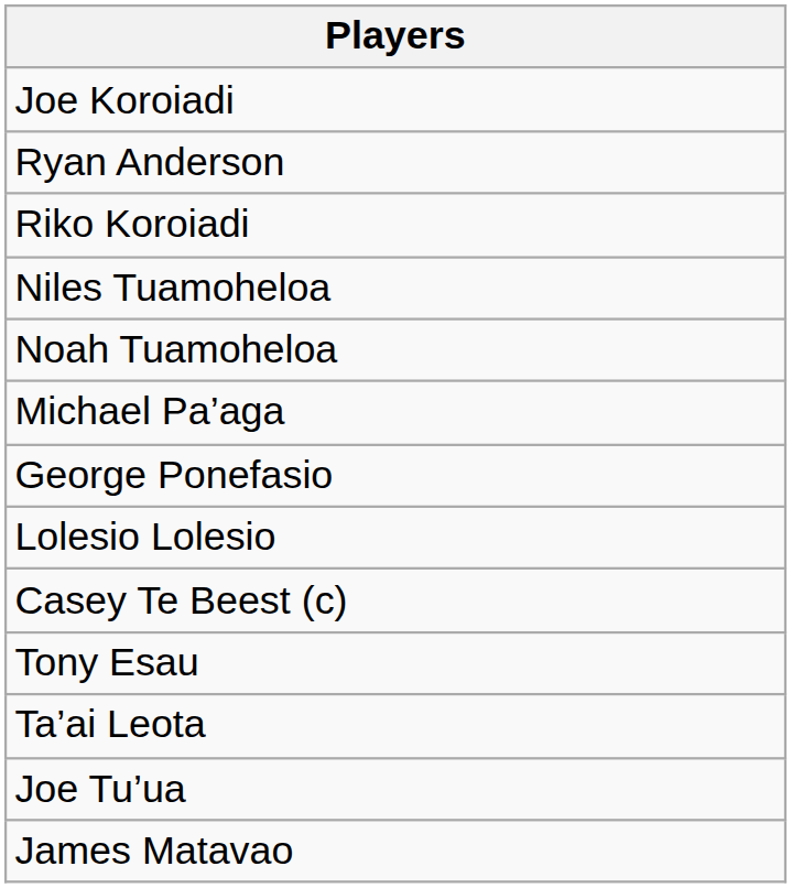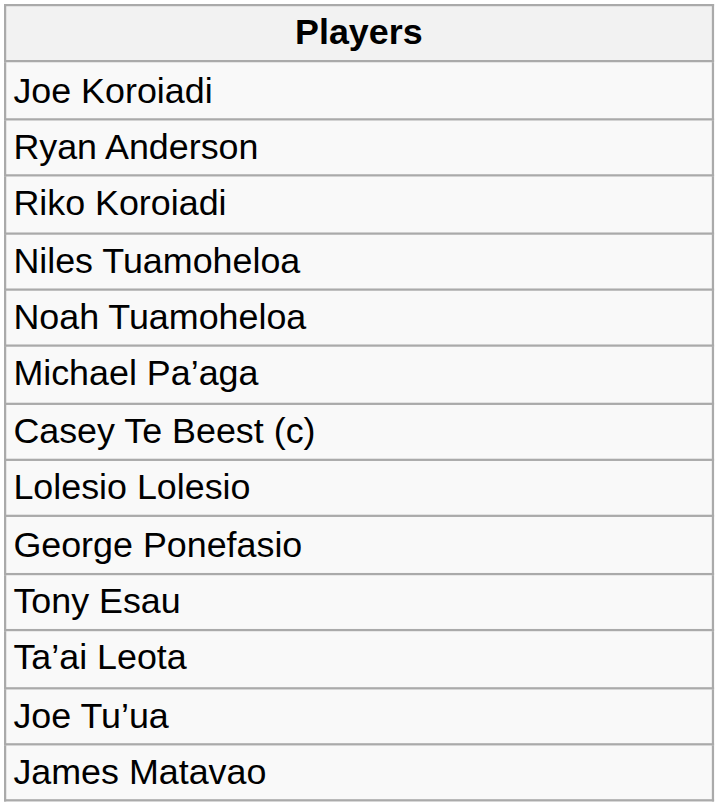row 8 | column 1: George Ponefasio -> Casey Te Beest (c)
row 10 | column 1: Casey Te Beest (c) -> George Ponefasio
